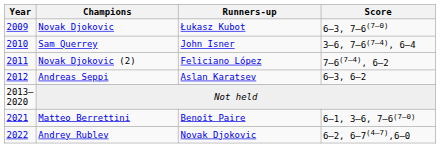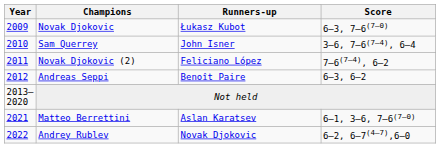Andreas Seppi | Runners-up: Aslan Karatsev -> Benoît Paire
Matteo Berrettini | Runners-up: Benoît Paire -> Aslan Karatsev
